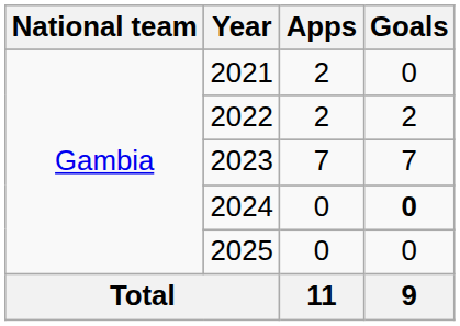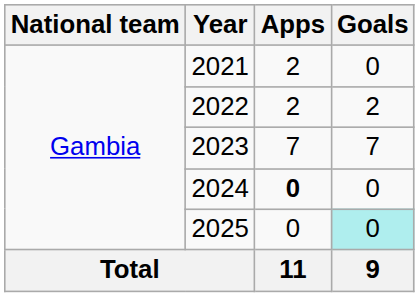2024 | Apps: normal -> bold
2024 | Goals: bold -> normal
2025 | Goals: no background -> paleturquoise background
